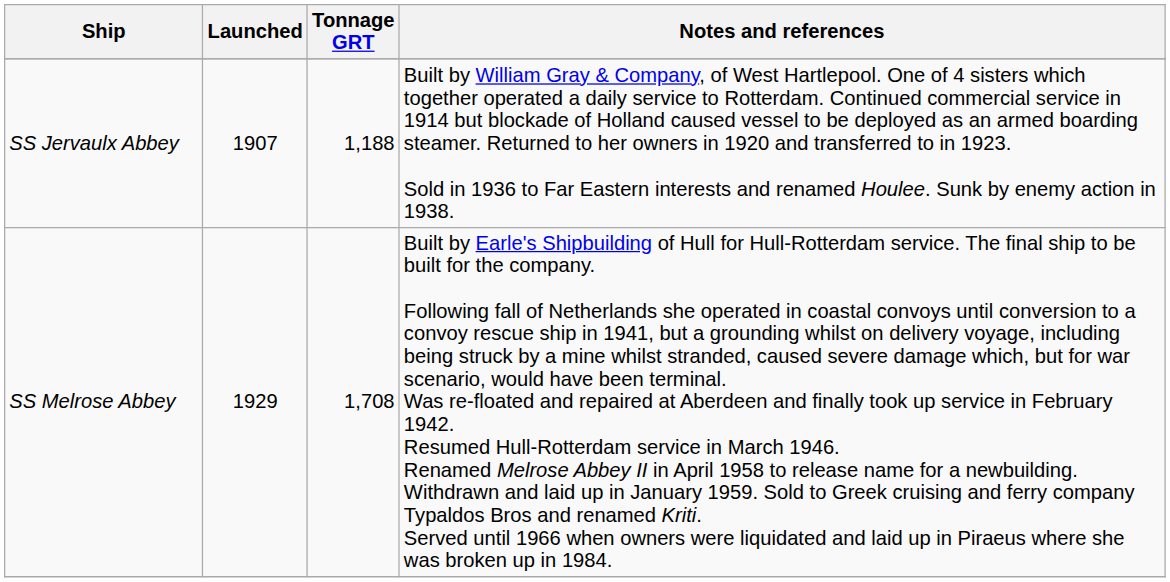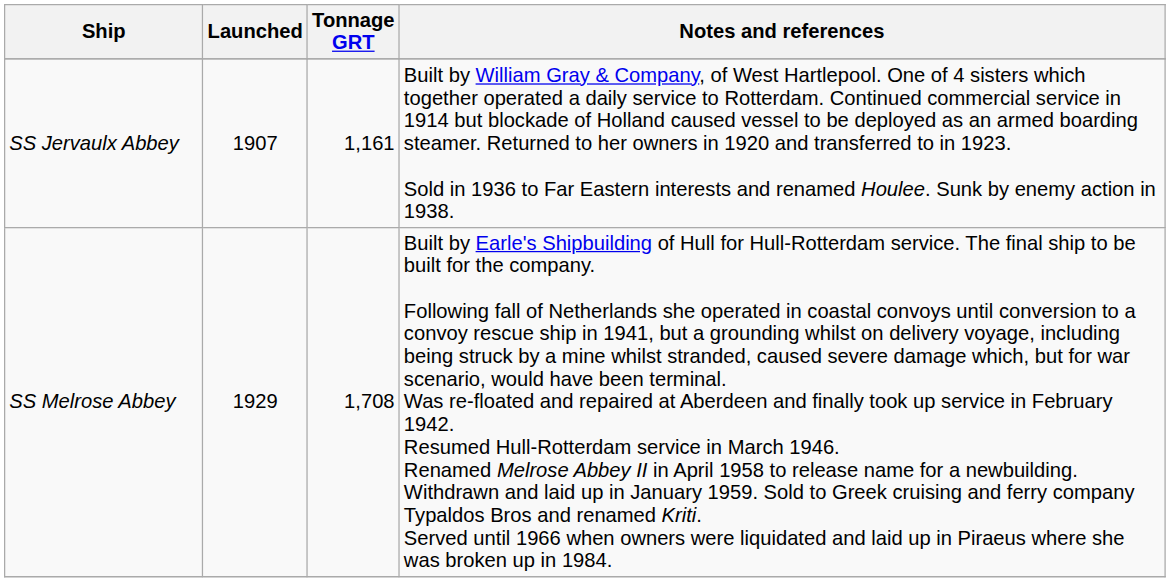SS Jervaulx Abbey | Tonnage GRT: 1,188 -> 1,161
